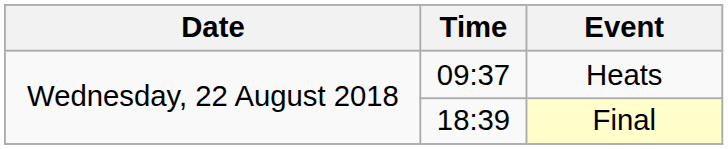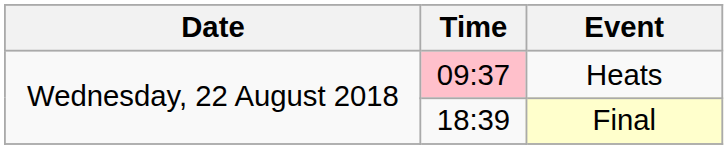Heats | Time: no background -> pink background
